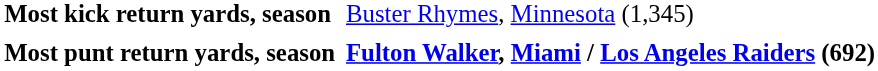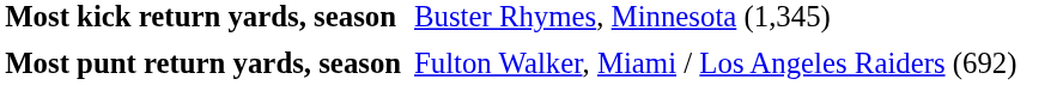Most punt return yards, season | column 2: bold -> normal
